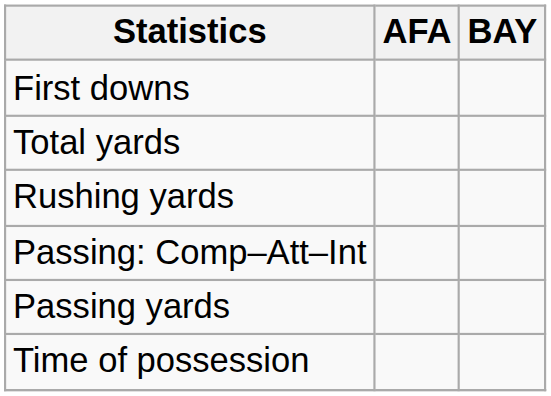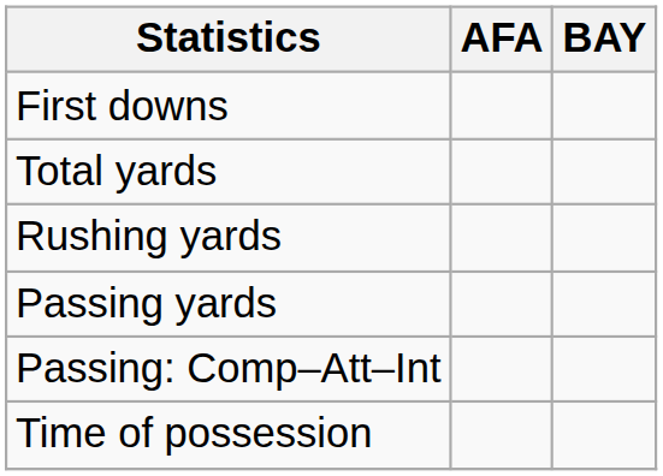rows swapped: Passing yards <-> Passing: Comp–Att–Int
